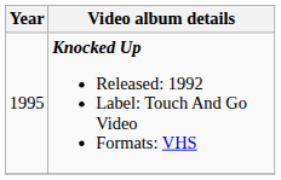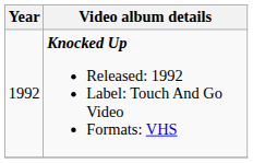row 2 | Year: 1995 -> 1992
